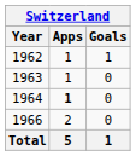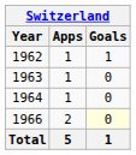1964 | Apps: bold -> normal
1966 | Goals: no background -> lightyellow background
